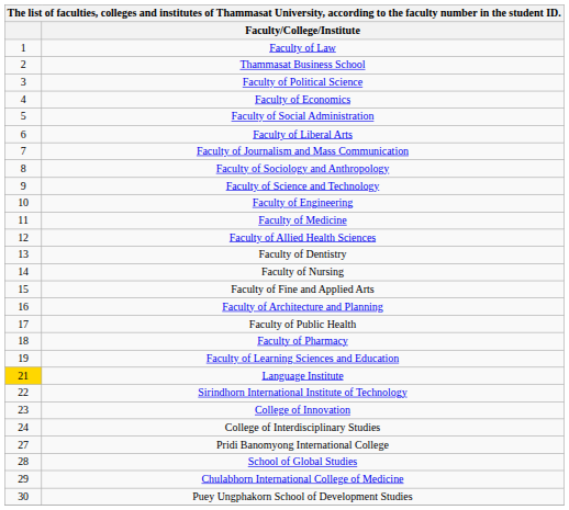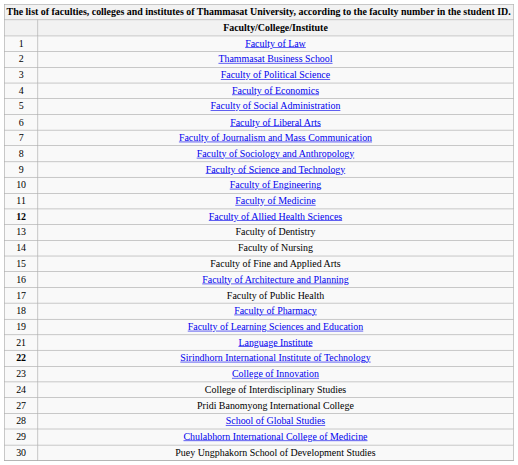Faculty of Allied Health Sciences | column 1: normal -> bold
Language Institute | column 1: gold background -> no background
Sirindhorn International Institute of Technology | column 1: normal -> bold
